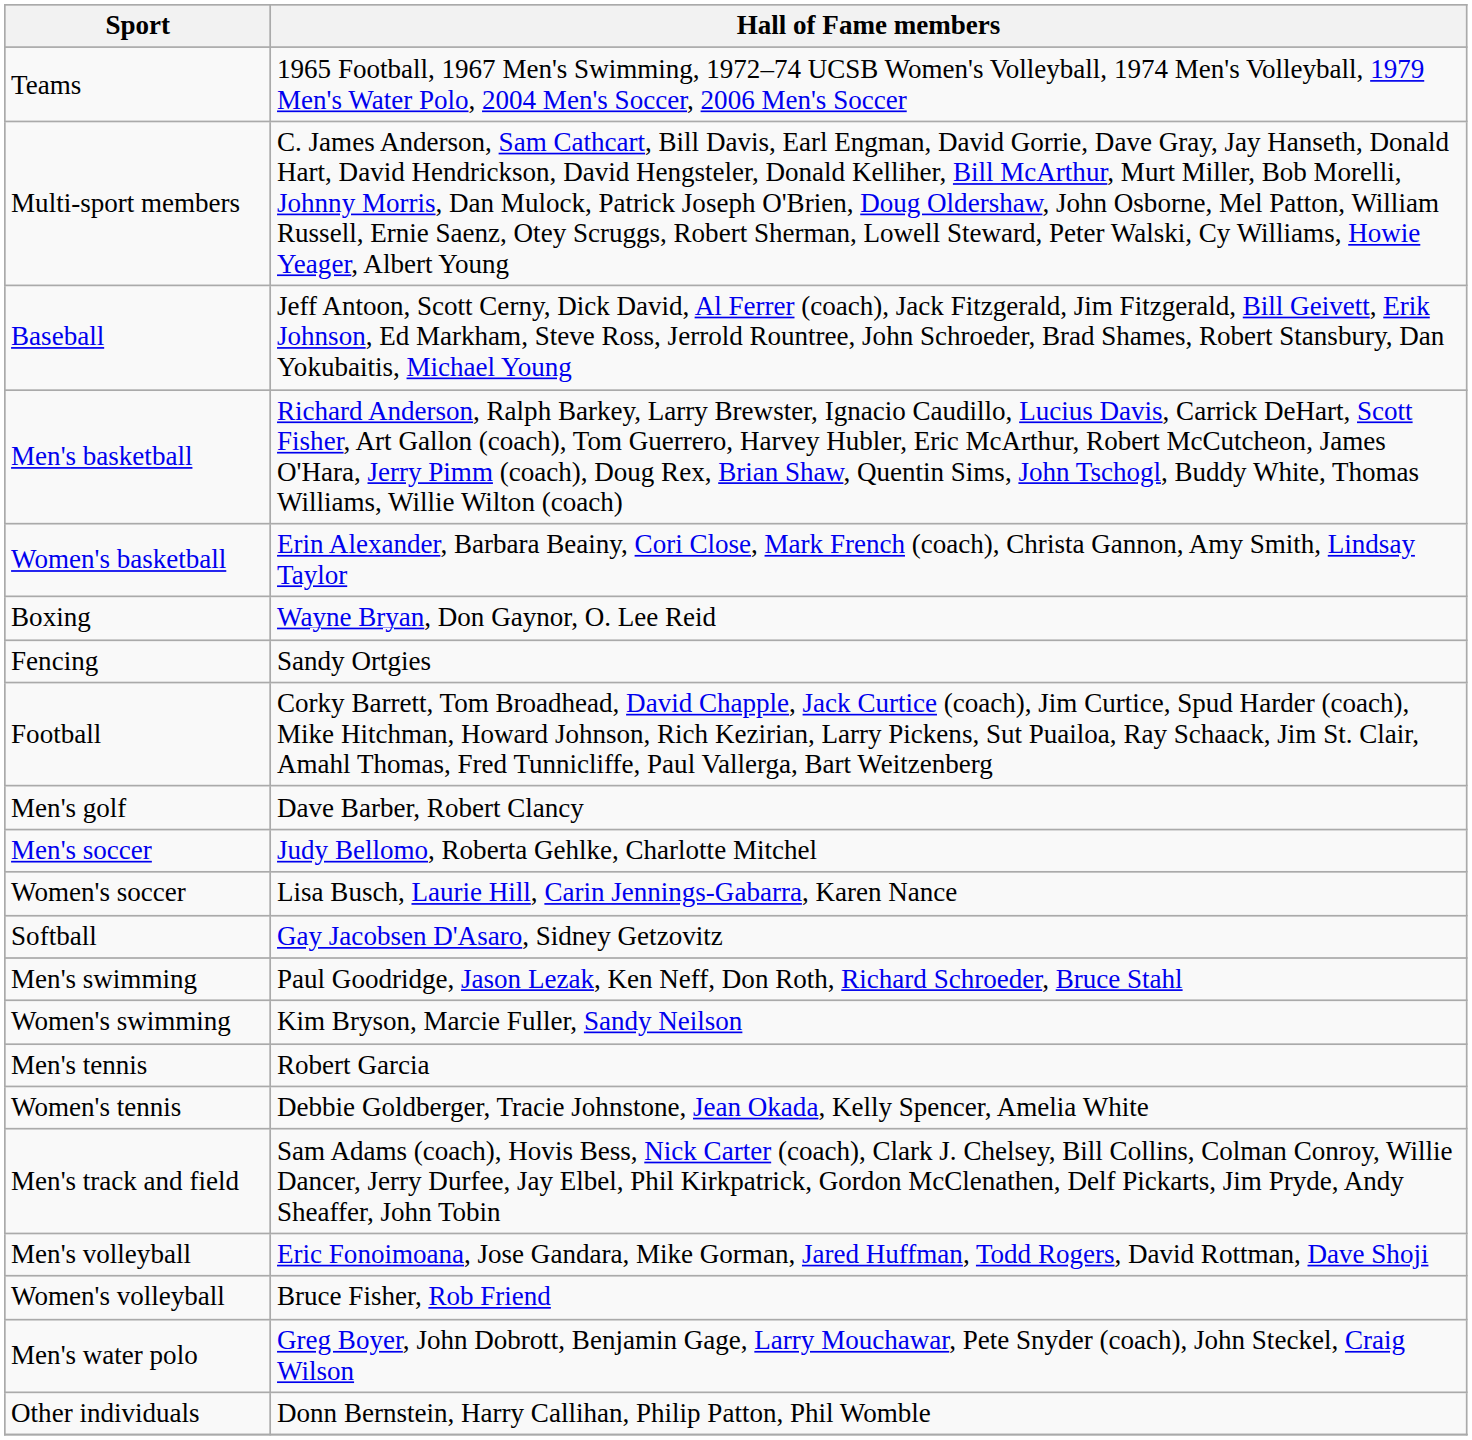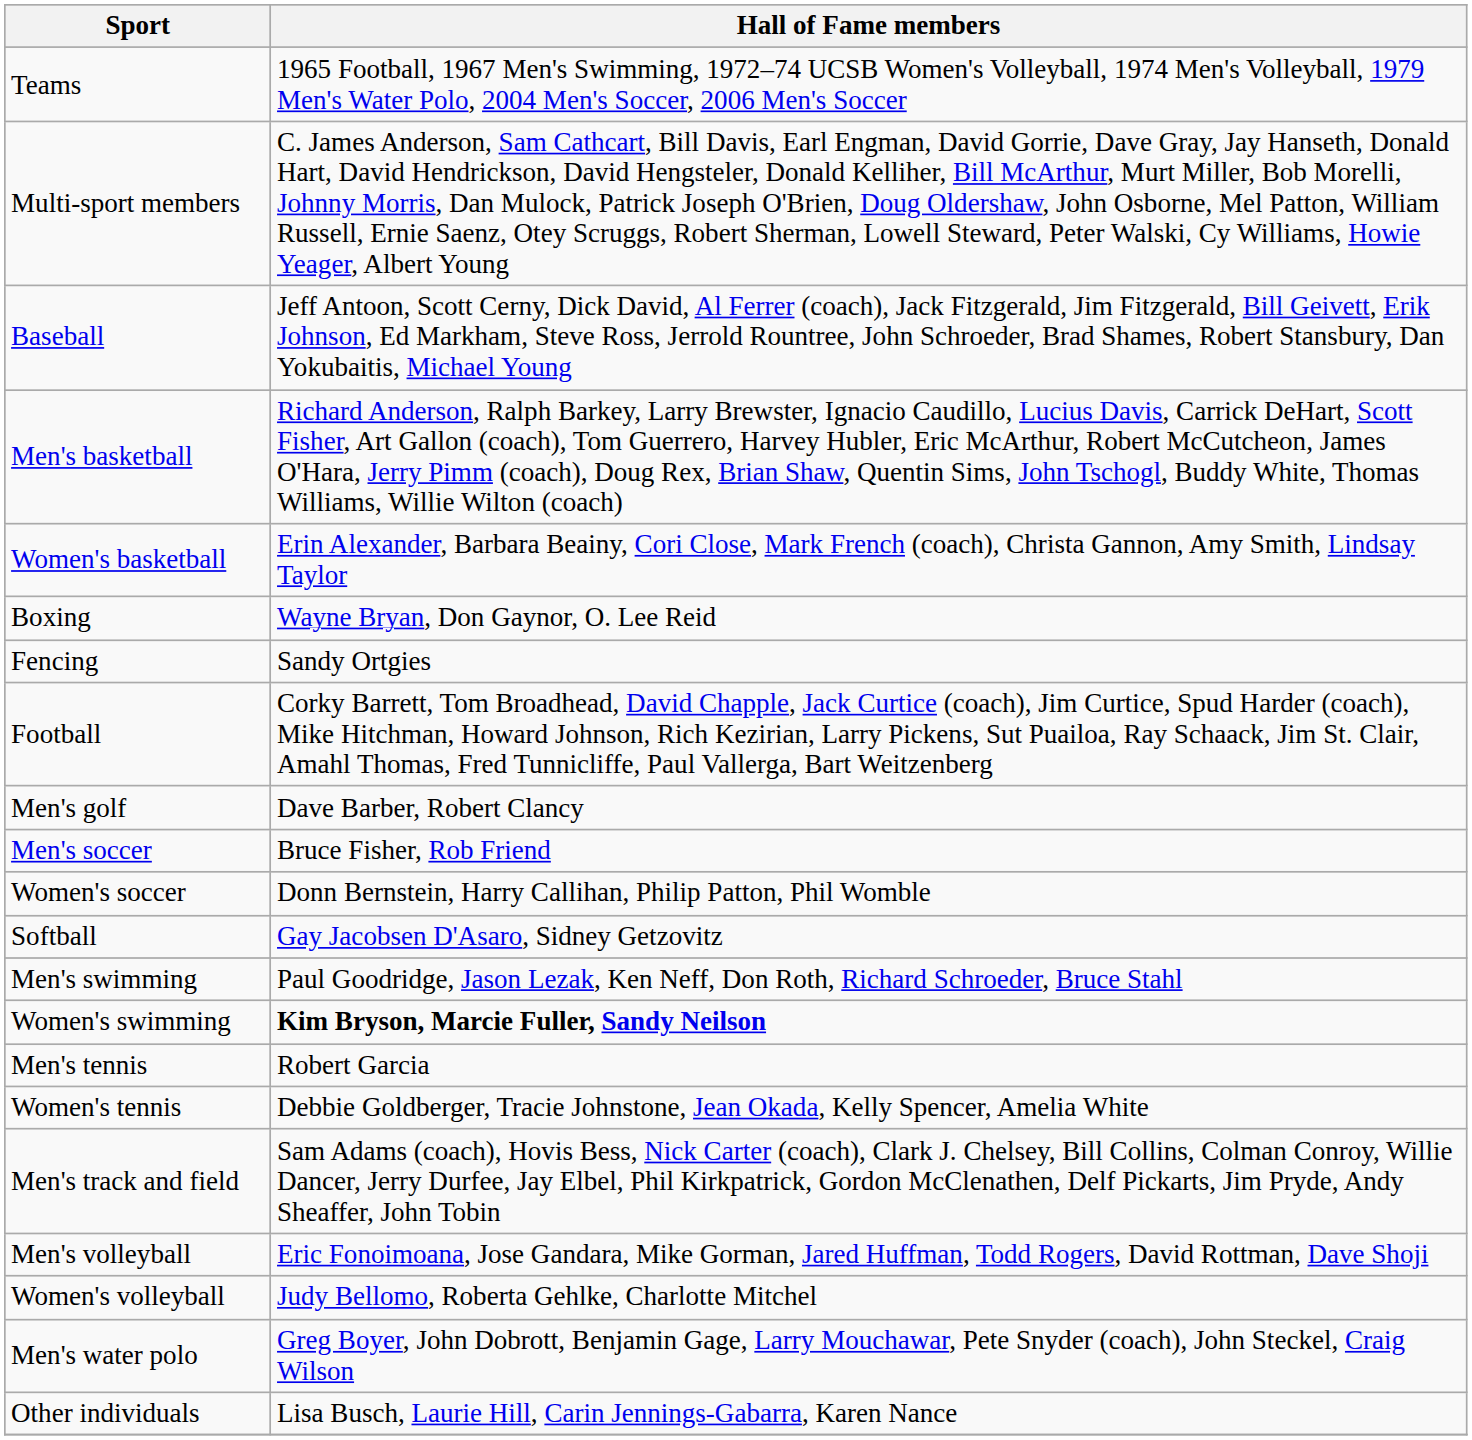Men's soccer | Hall of Fame members: Judy Bellomo, Roberta Gehlke, Charlotte Mitchel -> Bruce Fisher, Rob Friend
Women's soccer | Hall of Fame members: Lisa Busch, Laurie Hill, Carin Jennings-Gabarra, Karen Nance -> Donn Bernstein, Harry Callihan, Philip Patton, Phil Womble
Women's swimming | Hall of Fame members: normal -> bold
Women's volleyball | Hall of Fame members: Bruce Fisher, Rob Friend -> Judy Bellomo, Roberta Gehlke, Charlotte Mitchel
Other individuals | Hall of Fame members: Donn Bernstein, Harry Callihan, Philip Patton, Phil Womble -> Lisa Busch, Laurie Hill, Carin Jennings-Gabarra, Karen Nance
